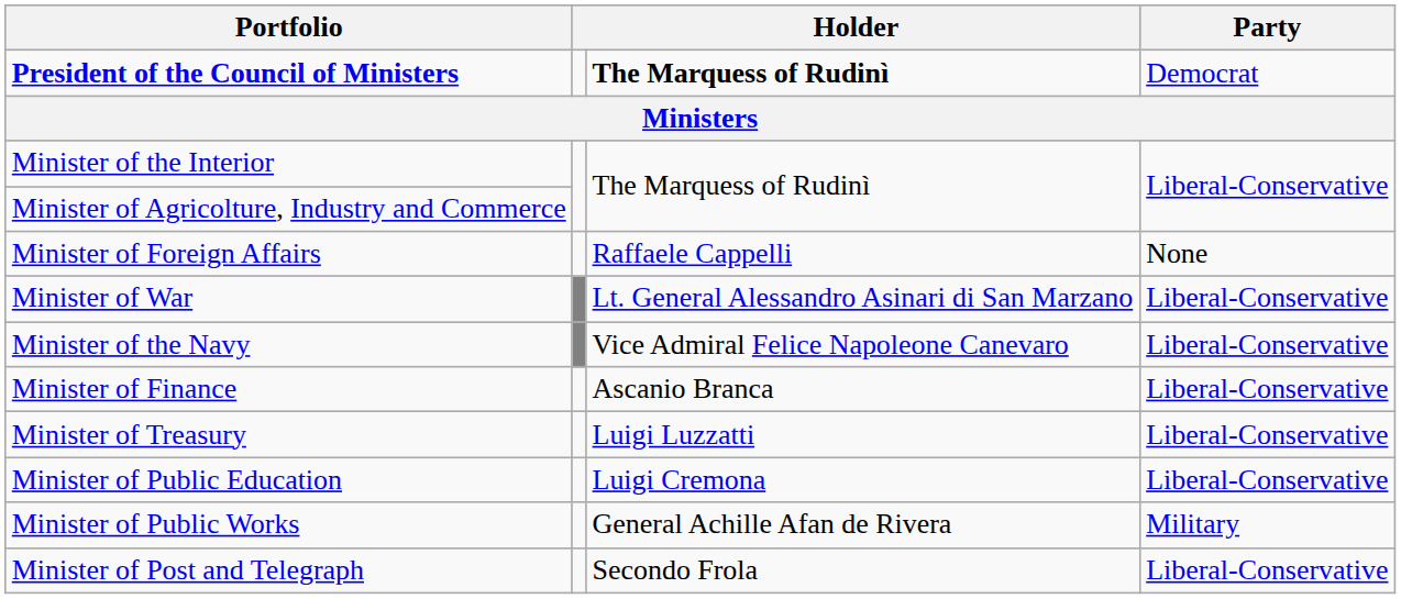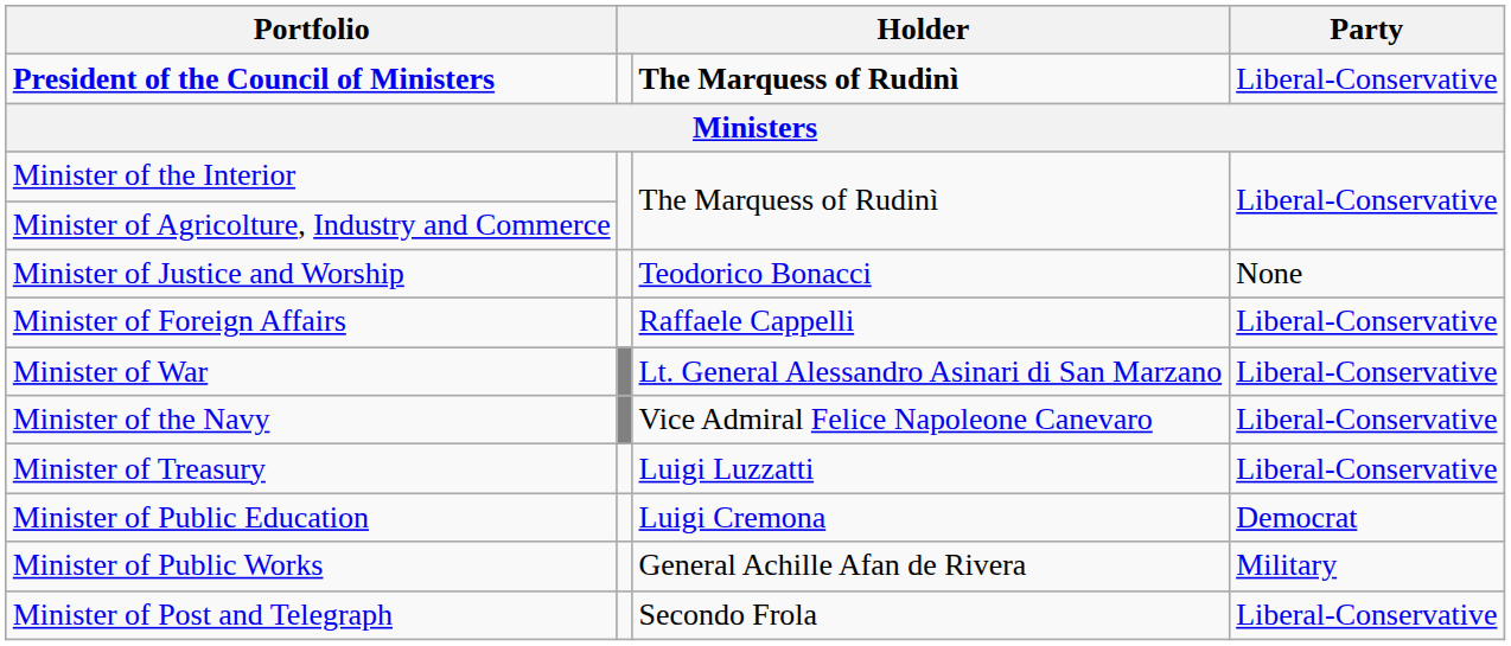President of the Council of Ministers | Party: Democrat -> Liberal-Conservative
+ row: Minister of Justice and Worship | Teodorico Bonacci | None
Minister of Foreign Affairs | Party: None -> Liberal-Conservative
- row: Minister of Finance | Ascanio Branca | Liberal-Conservative
Minister of Public Education | Party: Liberal-Conservative -> Democrat
